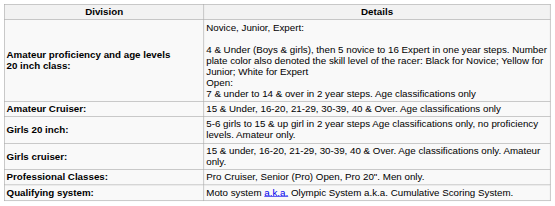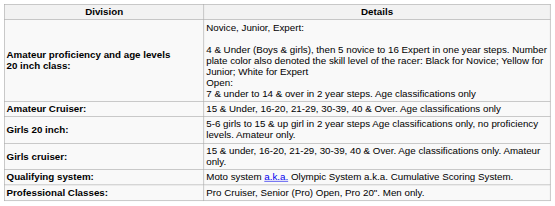rows swapped: Professional Classes: <-> Qualifying system:
